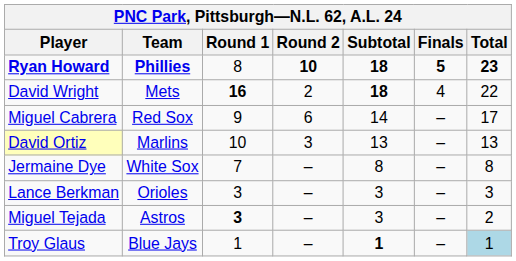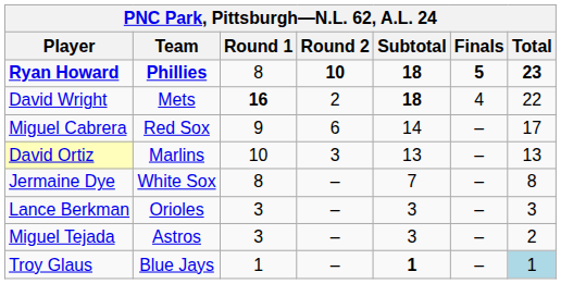Jermaine Dye | Round 1: 7 -> 8
Jermaine Dye | Subtotal: 8 -> 7
Miguel Tejada | Round 1: bold -> normal
